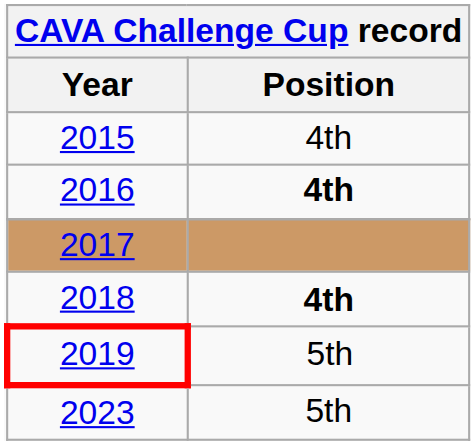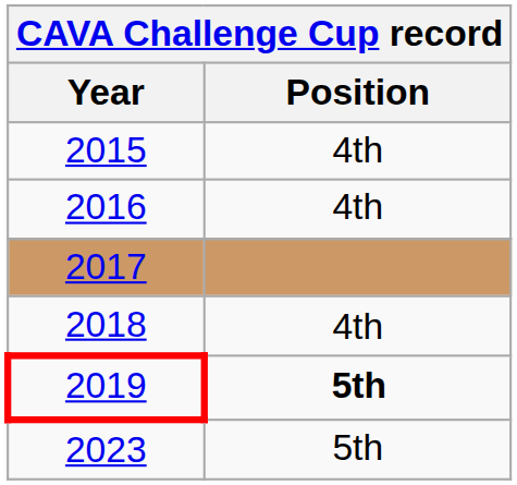2016 | Position: bold -> normal
2018 | Position: bold -> normal
2019 | Position: normal -> bold
